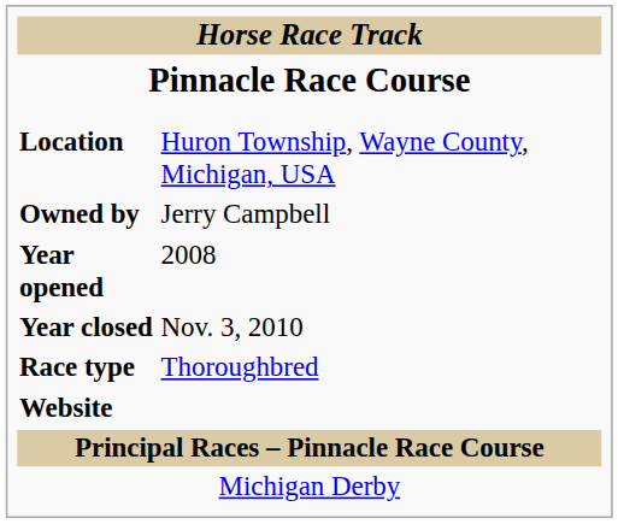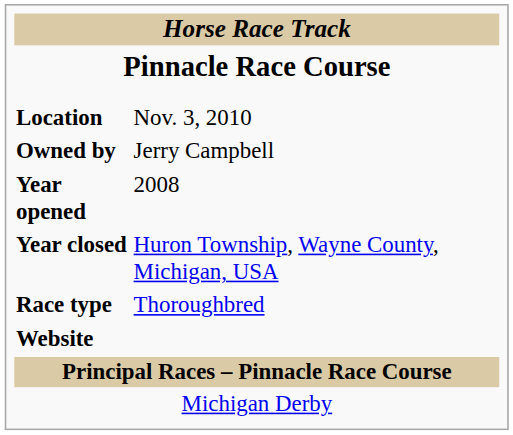row 3 | column 2: Huron Township, Wayne County, Michigan, USA -> Nov. 3, 2010
row 6 | column 2: Nov. 3, 2010 -> Huron Township, Wayne County, Michigan, USA
